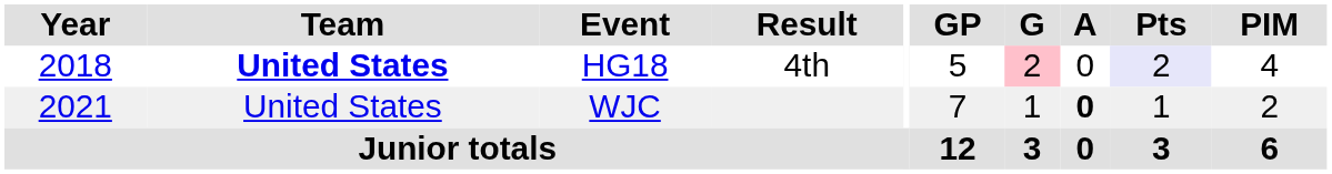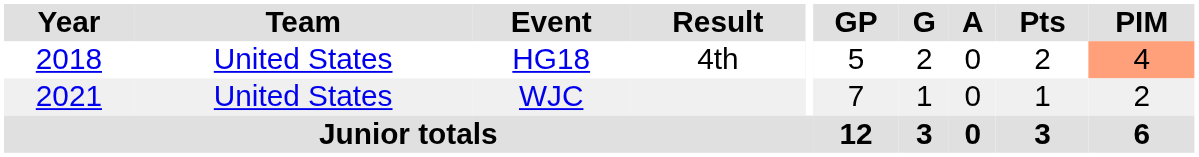HG18 | Team: bold -> normal
HG18 | G: pink background -> no background
HG18 | Pts: lavender background -> no background
HG18 | PIM: no background -> lightsalmon background
WJC | A: bold -> normal
